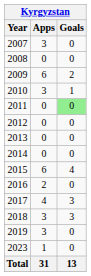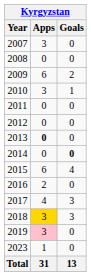2011 | Goals: lightgreen background -> no background
2013 | Apps: normal -> bold
2014 | Goals: normal -> bold
2018 | Apps: no background -> gold background
2019 | Apps: no background -> pink background
